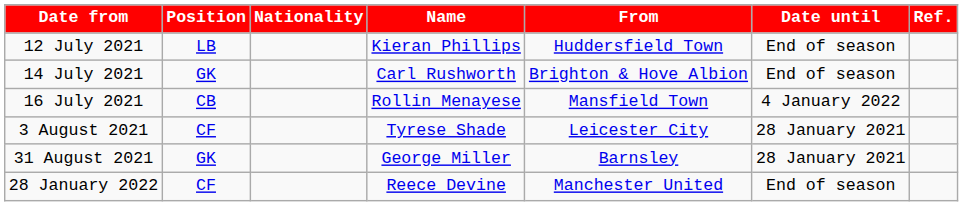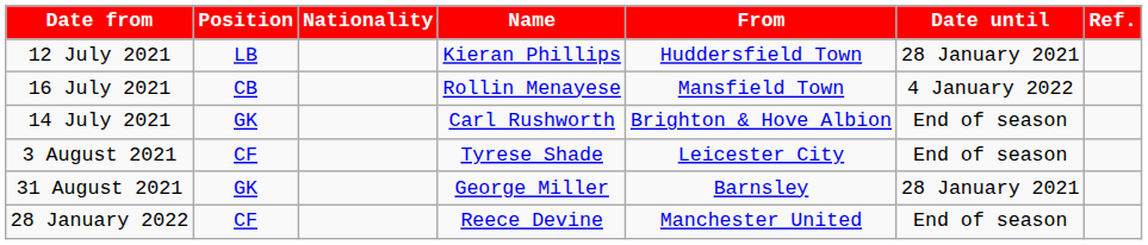12 July 2021 | Date until: End of season -> 28 January 2021
rows swapped: 14 July 2021 <-> 16 July 2021
3 August 2021 | Date until: 28 January 2021 -> End of season
